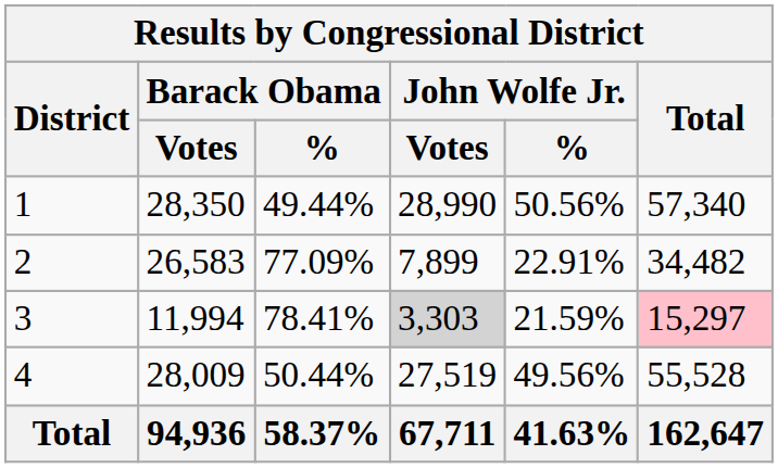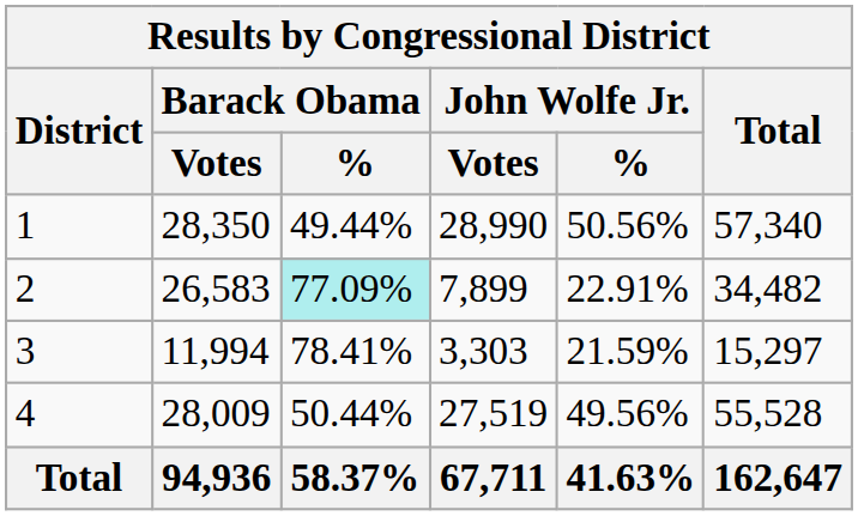2 | Barack Obama / %: no background -> paleturquoise background
3 | John Wolfe Jr. / Votes: lightgrey background -> no background
3 | Total: pink background -> no background
